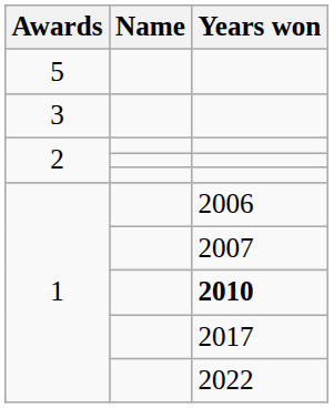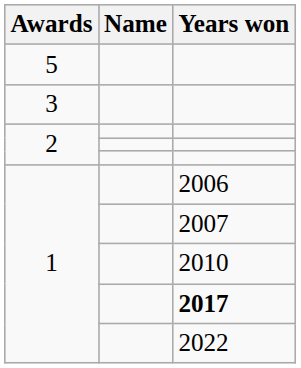2010 | Years won: bold -> normal
2017 | Years won: normal -> bold
